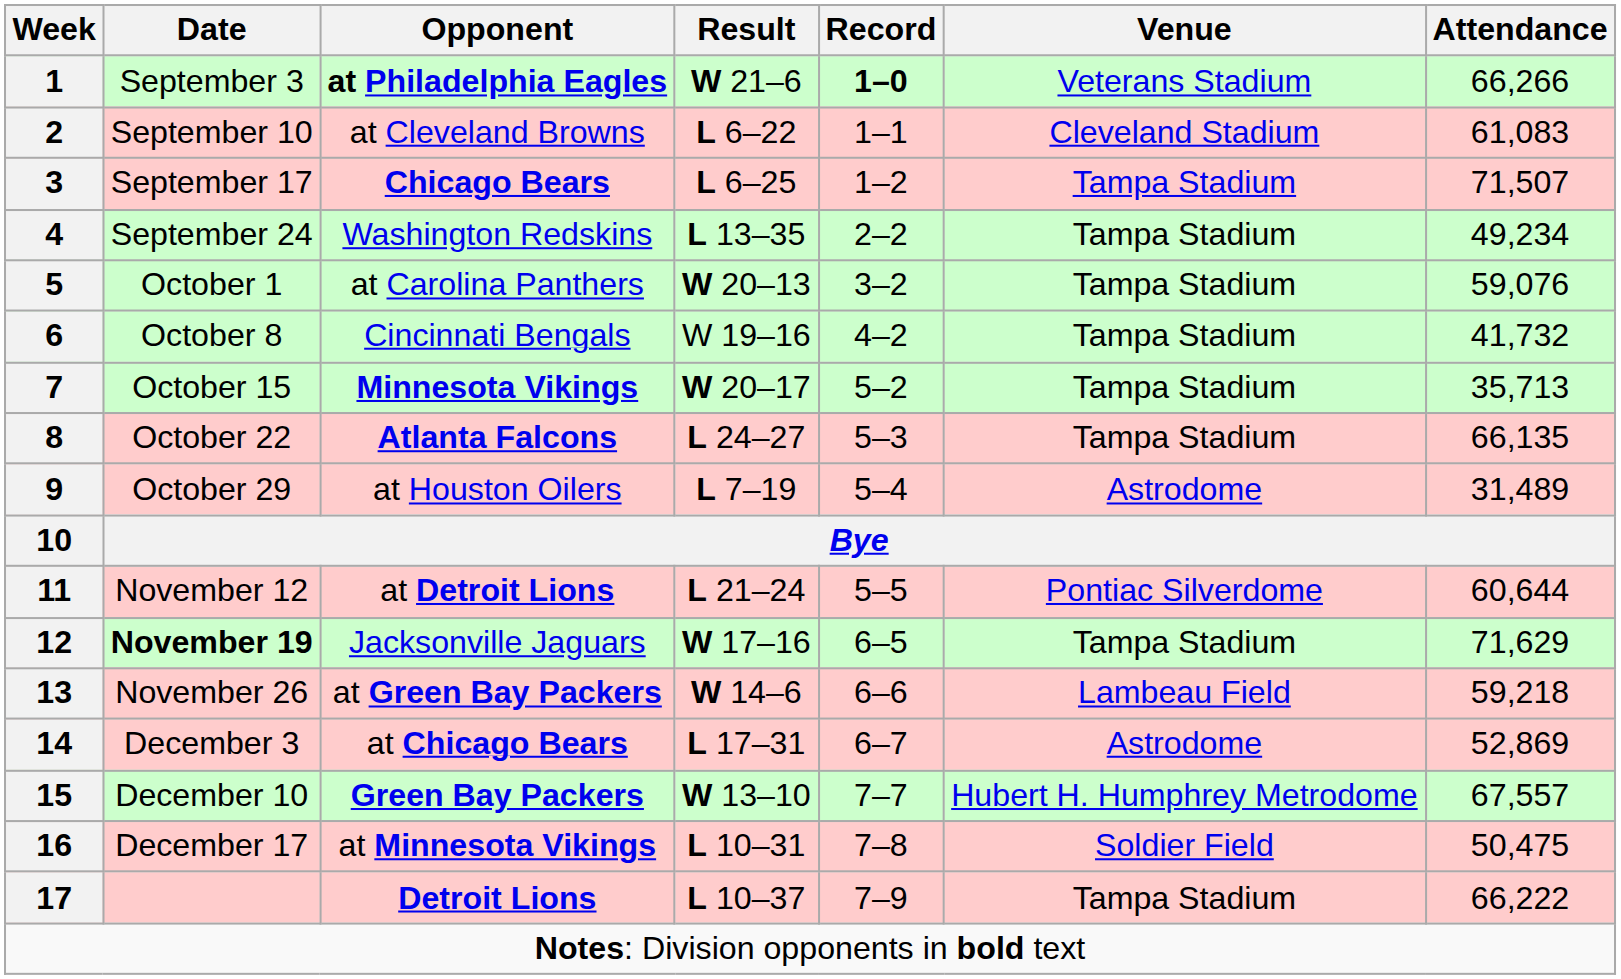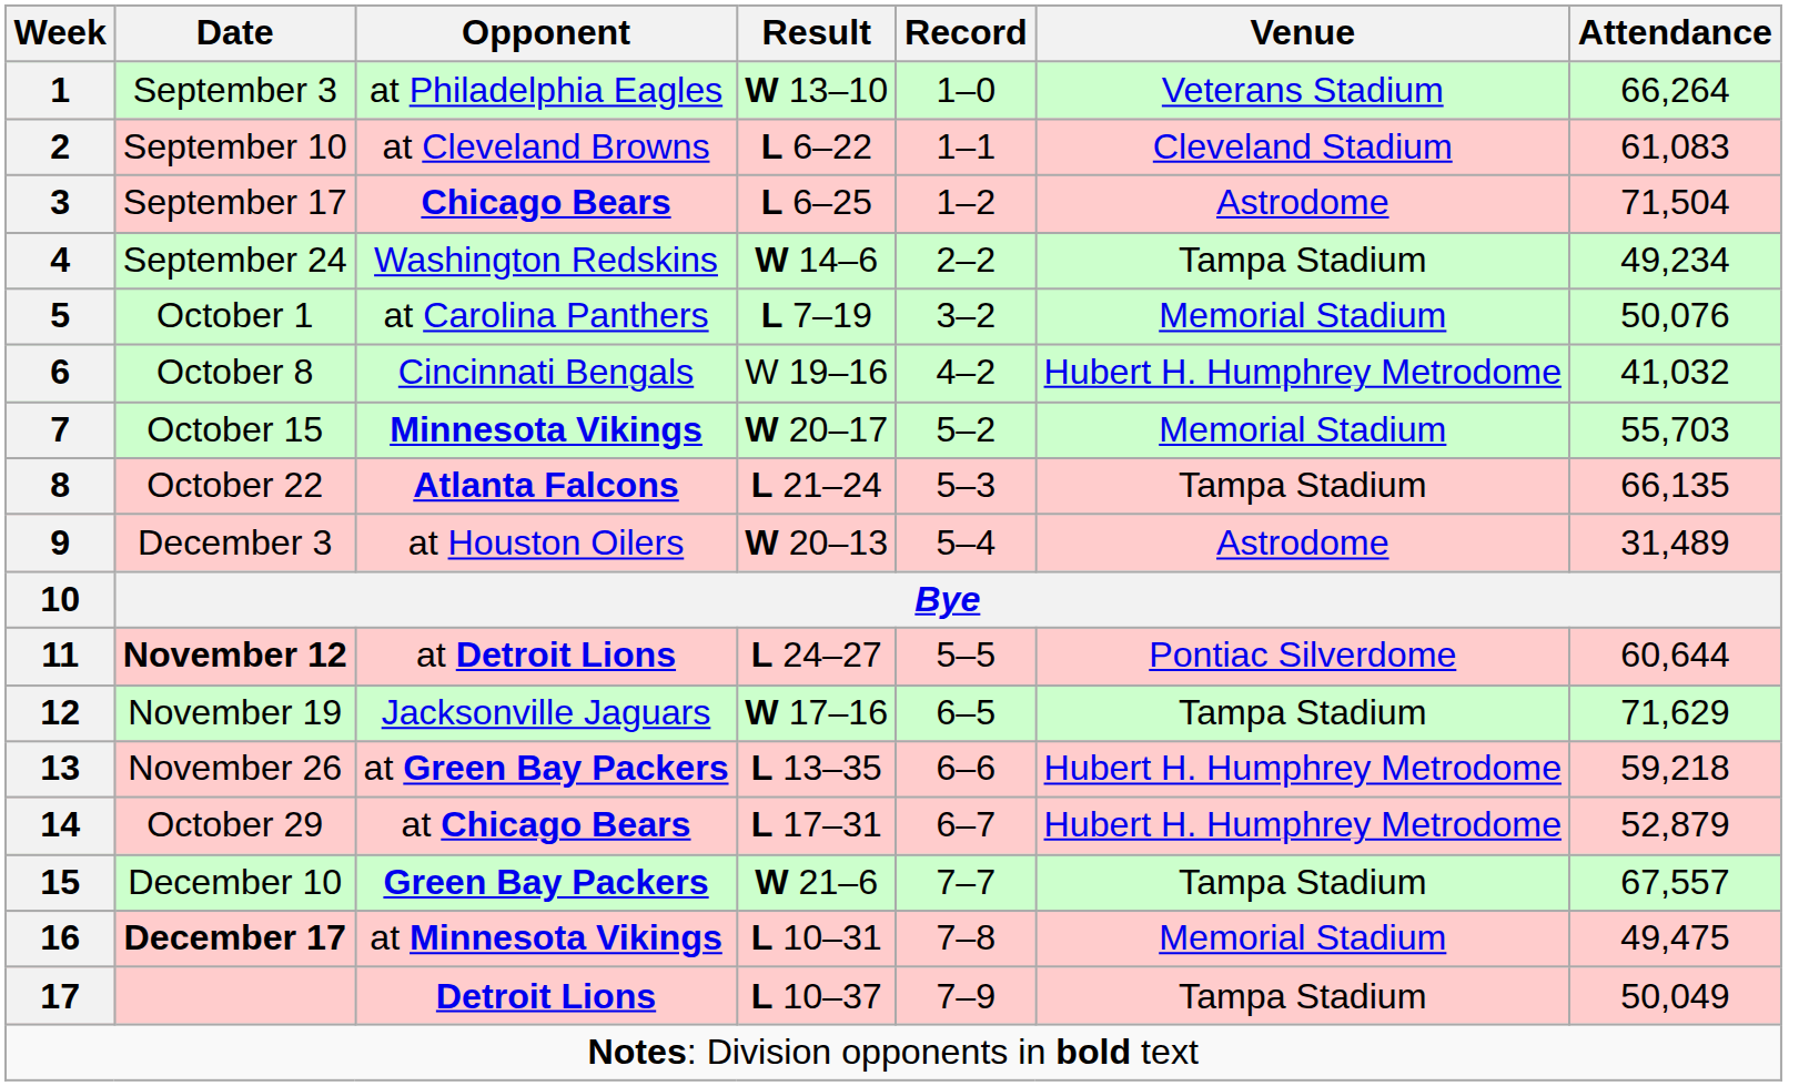1 | Opponent: bold -> normal
1 | Result: W 21–6 -> W 13–10
1 | Record: bold -> normal
1 | Attendance: 66,266 -> 66,264
3 | Venue: Tampa Stadium -> Astrodome
3 | Attendance: 71,507 -> 71,504
4 | Result: L 13–35 -> W 14–6
5 | Result: W 20–13 -> L 7–19
5 | Venue: Tampa Stadium -> Memorial Stadium
5 | Attendance: 59,076 -> 50,076
6 | Venue: Tampa Stadium -> Hubert H. Humphrey Metrodome
6 | Attendance: 41,732 -> 41,032
7 | Venue: Tampa Stadium -> Memorial Stadium
7 | Attendance: 35,713 -> 55,703
8 | Result: L 24–27 -> L 21–24
9 | Date: October 29 -> December 3
9 | Result: L 7–19 -> W 20–13
11 | Date: normal -> bold
11 | Result: L 21–24 -> L 24–27
12 | Date: bold -> normal
13 | Result: W 14–6 -> L 13–35
13 | Venue: Lambeau Field -> Hubert H. Humphrey Metrodome
14 | Date: December 3 -> October 29
14 | Venue: Astrodome -> Hubert H. Humphrey Metrodome
14 | Attendance: 52,869 -> 52,879
15 | Result: W 13–10 -> W 21–6
15 | Venue: Hubert H. Humphrey Metrodome -> Tampa Stadium
16 | Date: normal -> bold
16 | Venue: Soldier Field -> Memorial Stadium
16 | Attendance: 50,475 -> 49,475
17 | Attendance: 66,222 -> 50,049
